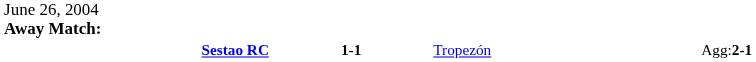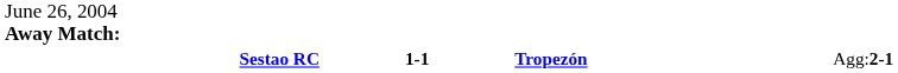Sestao RC | column 3: normal -> bold
